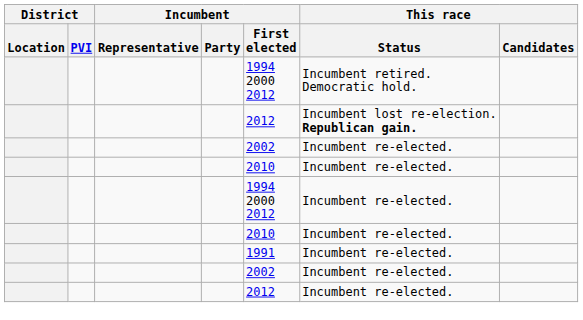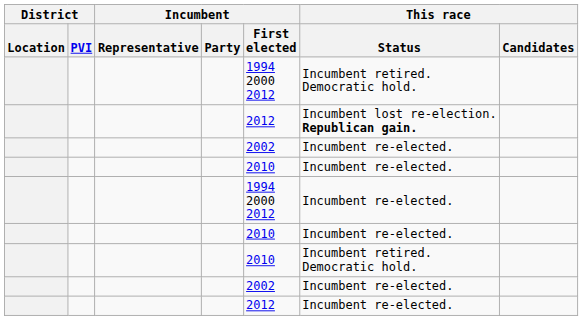row 9 | Incumbent / First elected: 1991 -> 2010
row 9 | This race / Status: Incumbent re-elected. -> Incumbent retired. Democratic hold.
